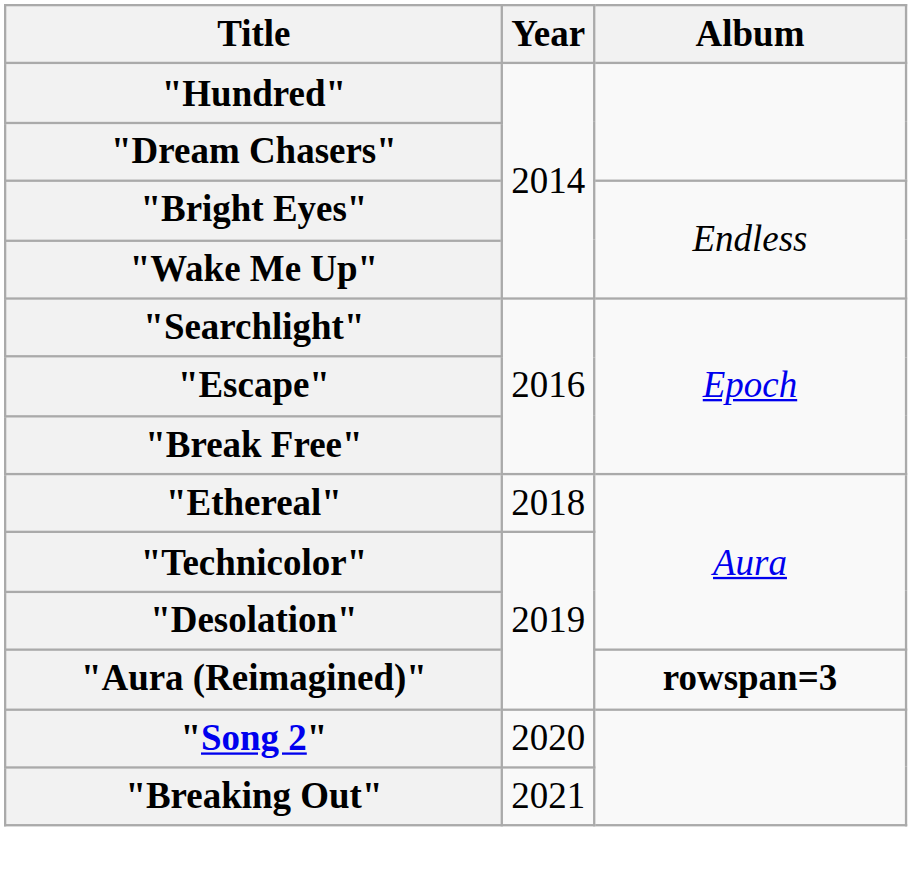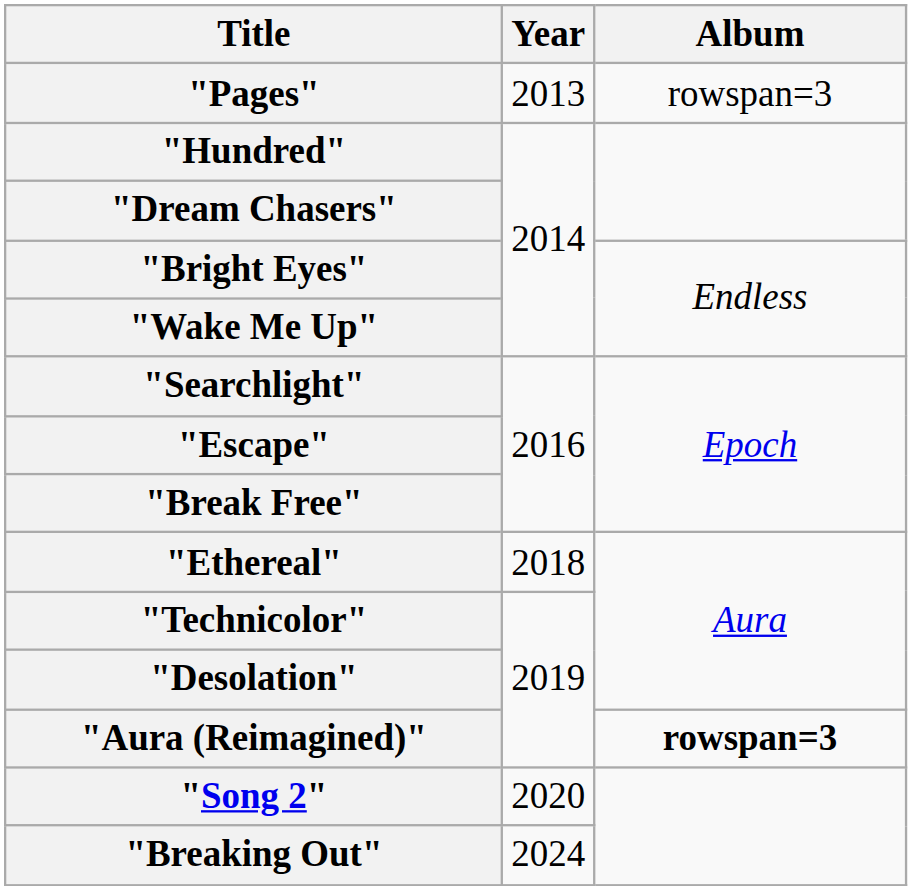+ row: "Pages" | 2013 | rowspan=3
"Breaking Out" | Year: 2021 -> 2024
